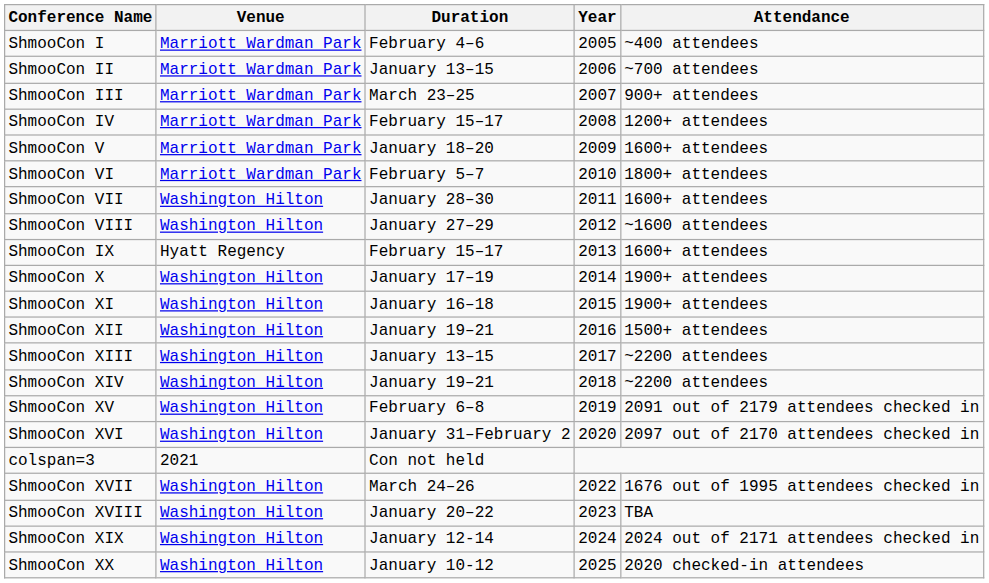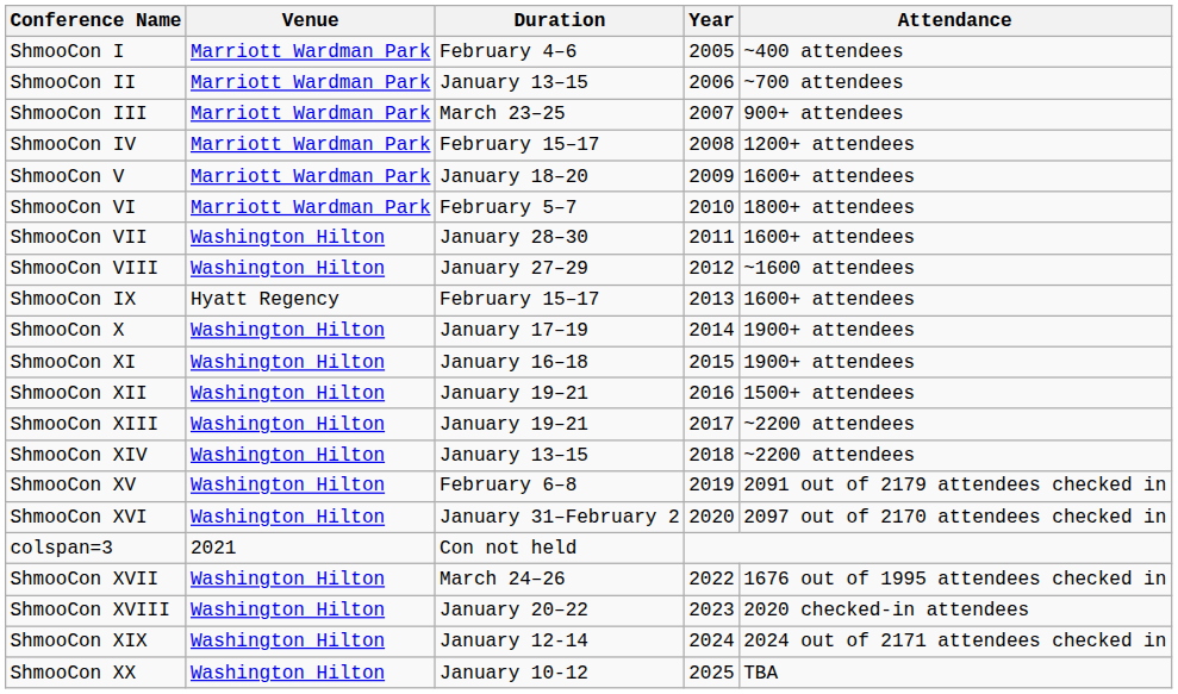ShmooCon XIII | Duration: January 13–15 -> January 19–21
ShmooCon XIV | Duration: January 19–21 -> January 13–15
ShmooCon XVIII | Attendance: TBA -> 2020 checked-in attendees
ShmooCon XX | Attendance: 2020 checked-in attendees -> TBA
